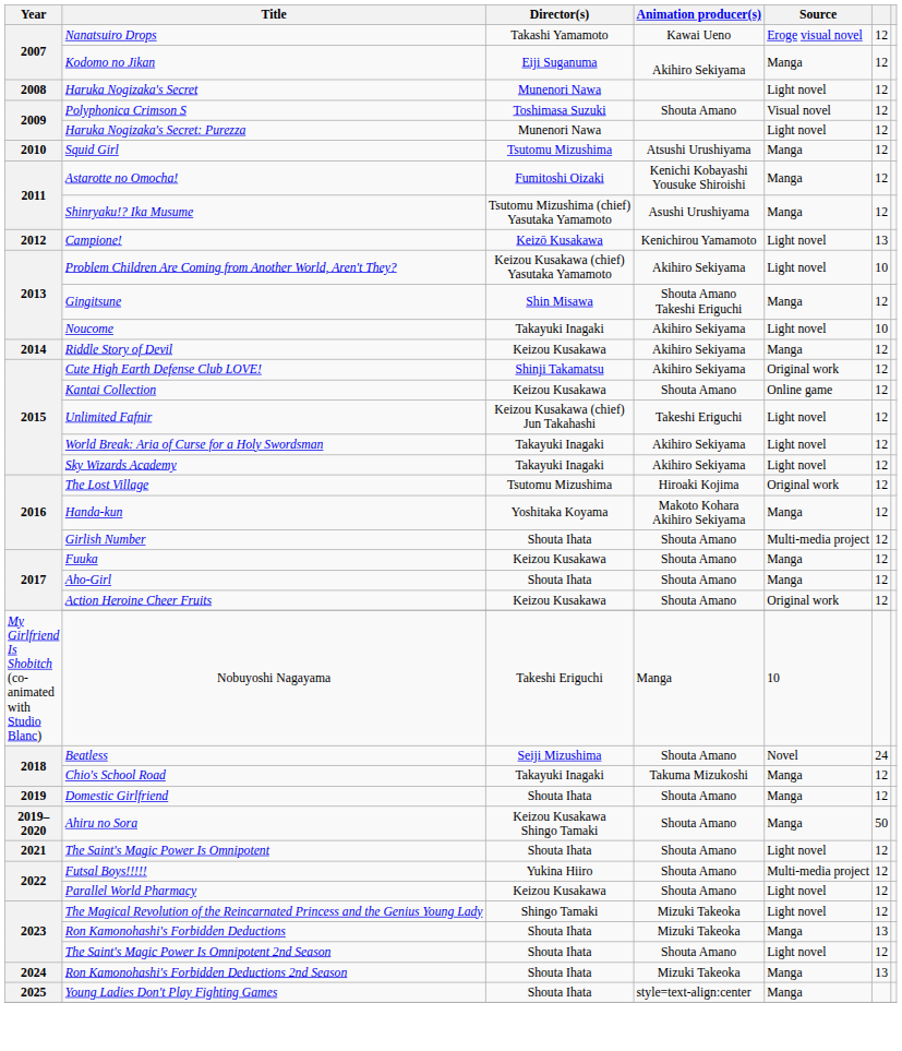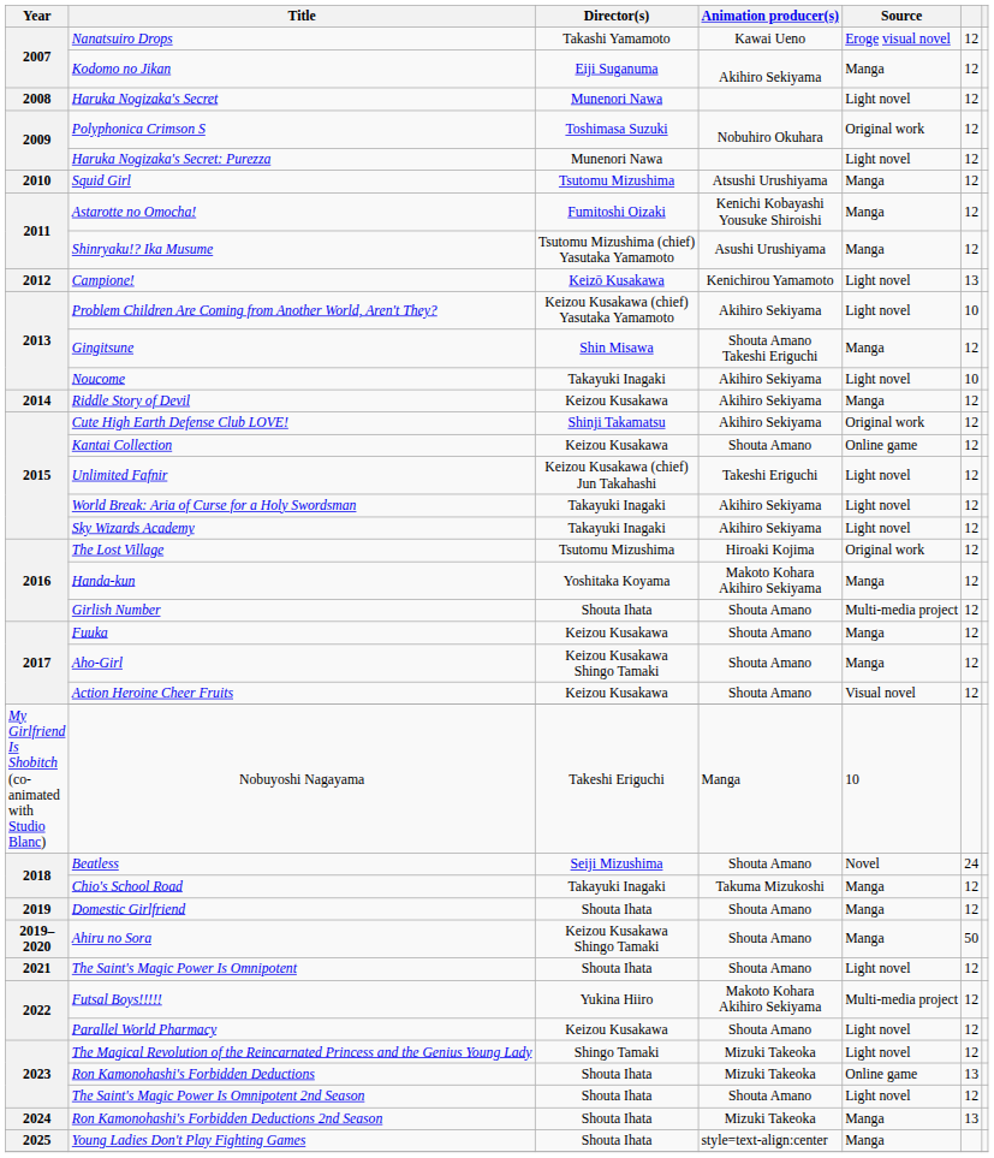Polyphonica Crimson S | Animation producer(s): Shouta Amano -> Nobuhiro Okuhara
Polyphonica Crimson S | Source: Visual novel -> Original work
Aho-Girl | Director(s): Shouta Ihata -> Keizou Kusakawa Shingo Tamaki
Action Heroine Cheer Fruits | Source: Original work -> Visual novel
Futsal Boys!!!!! | Animation producer(s): Shouta Amano -> Makoto Kohara Akihiro Sekiyama
Ron Kamonohashi's Forbidden Deductions | Source: Manga -> Online game
